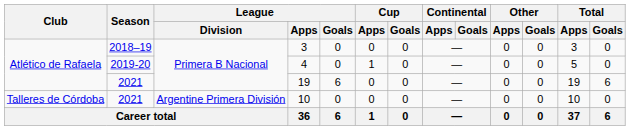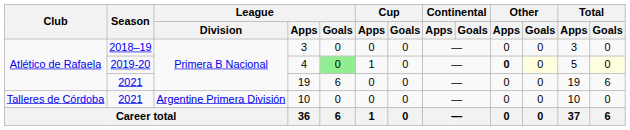4 | League / Goals: no background -> lightgreen background
4 | Other / Apps: normal -> bold
4 | Other / Goals: no background -> lightyellow background
4 | Total / Goals: no background -> lightyellow background
